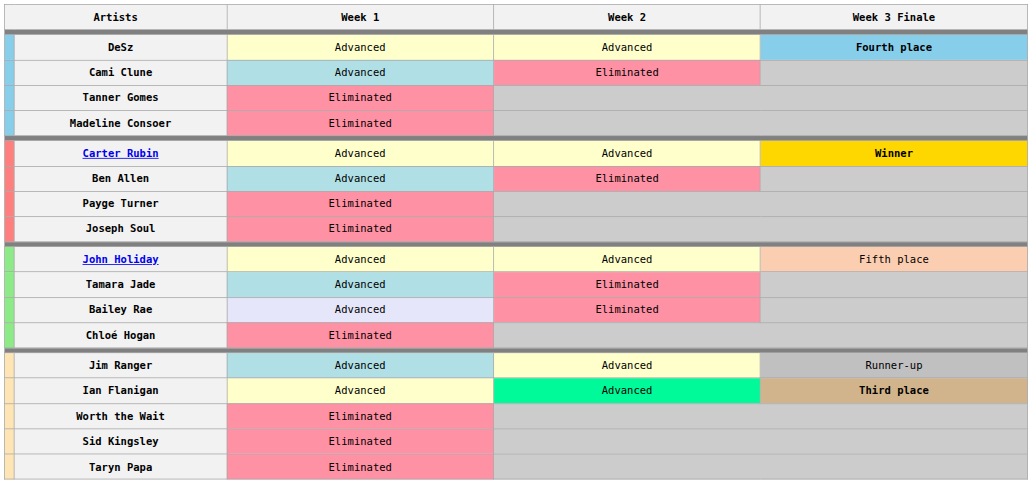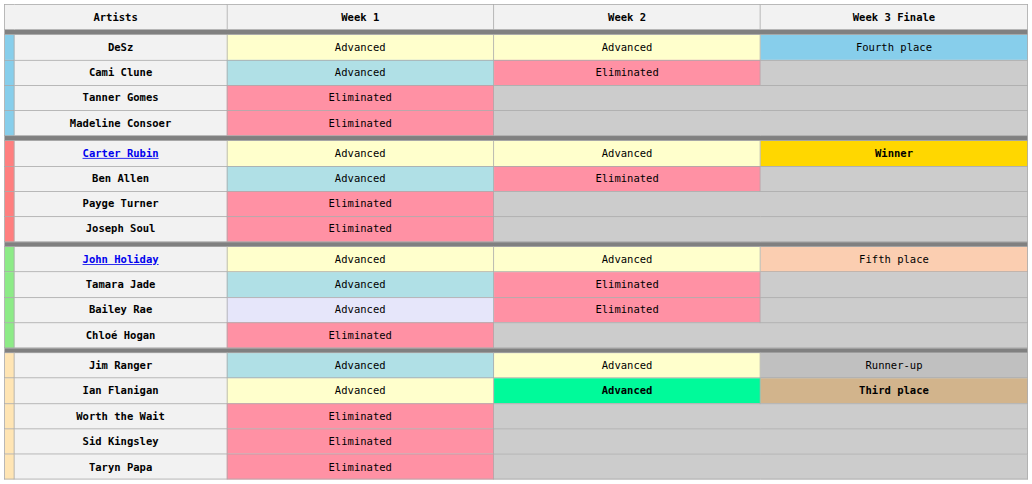DeSz | Week 3 Finale: bold -> normal
Ian Flanigan | Week 2: normal -> bold
